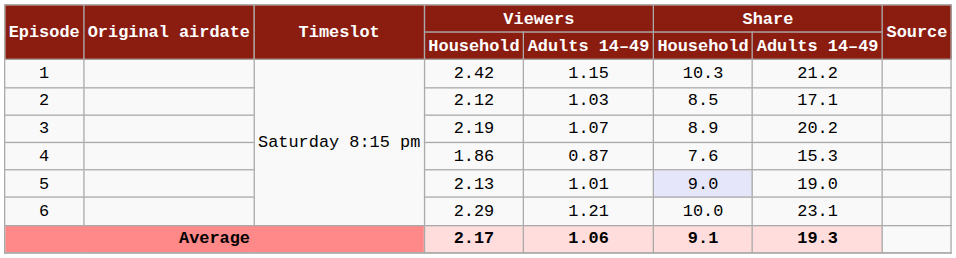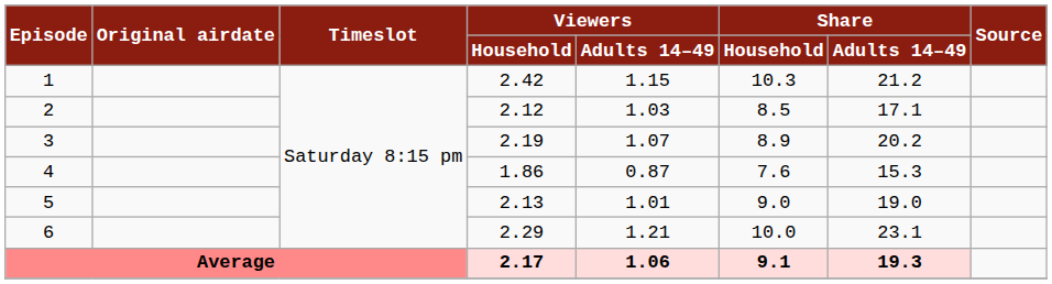5 | Share / Household: lavender background -> no background
